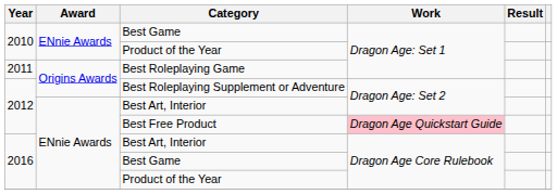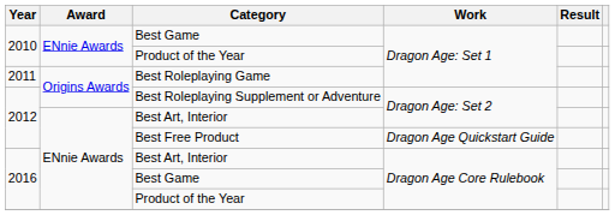Best Free Product | Work: pink background -> no background
